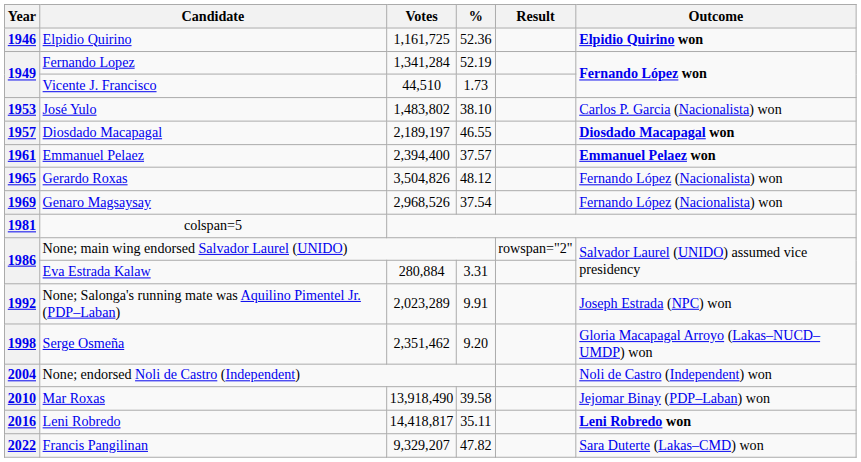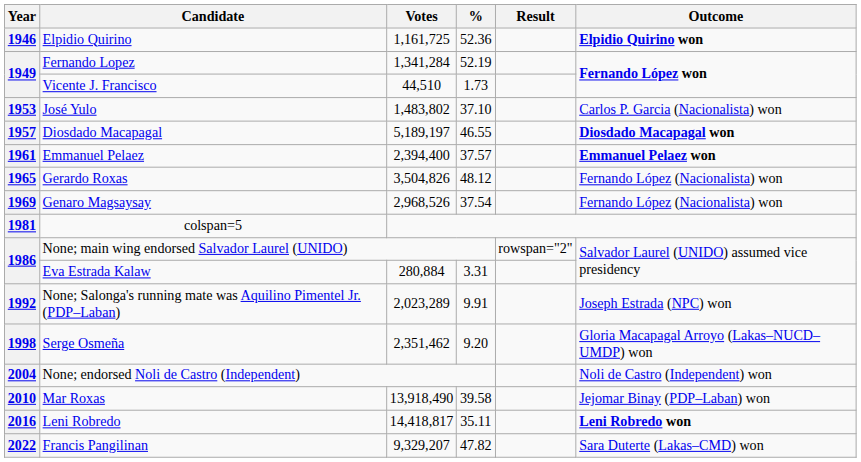José Yulo | %: 38.10 -> 37.10
Diosdado Macapagal | Votes: 2,189,197 -> 5,189,197
